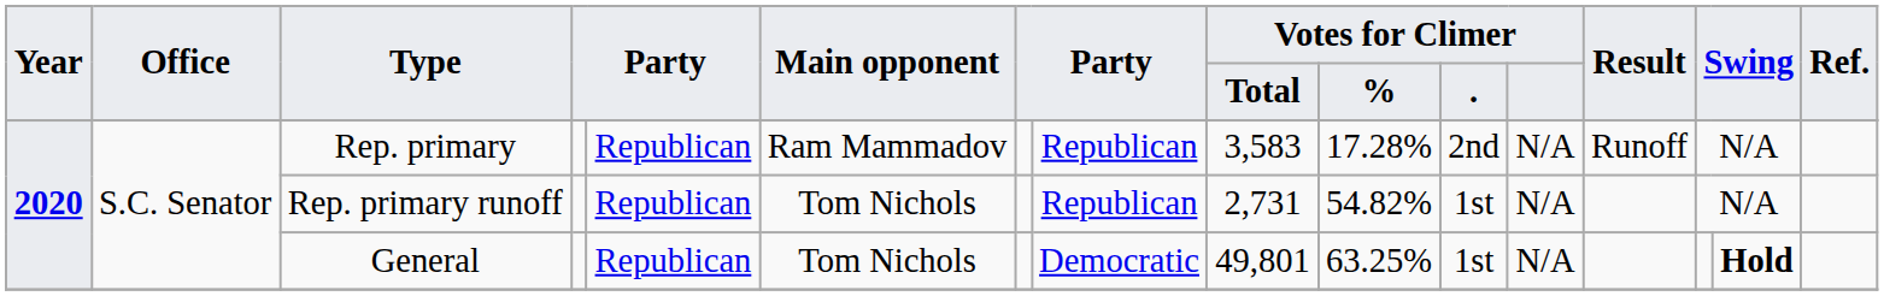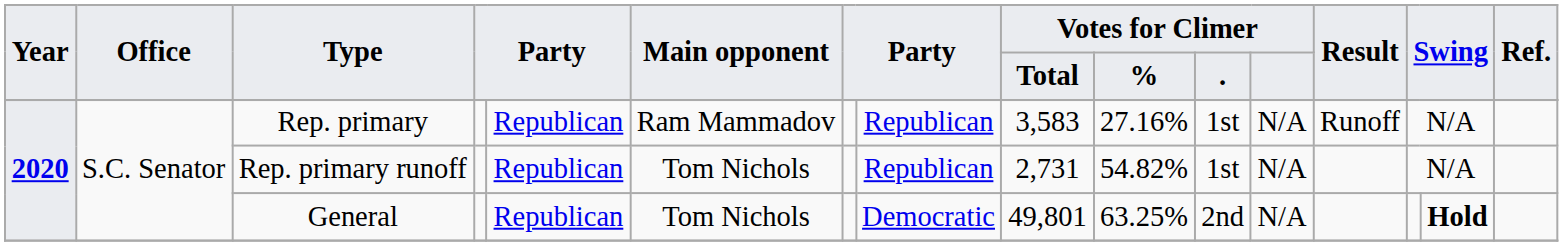Rep. primary | Votes for Climer / %: 17.28% -> 27.16%
Rep. primary | Votes for Climer / .: 2nd -> 1st
General | Votes for Climer / .: 1st -> 2nd
